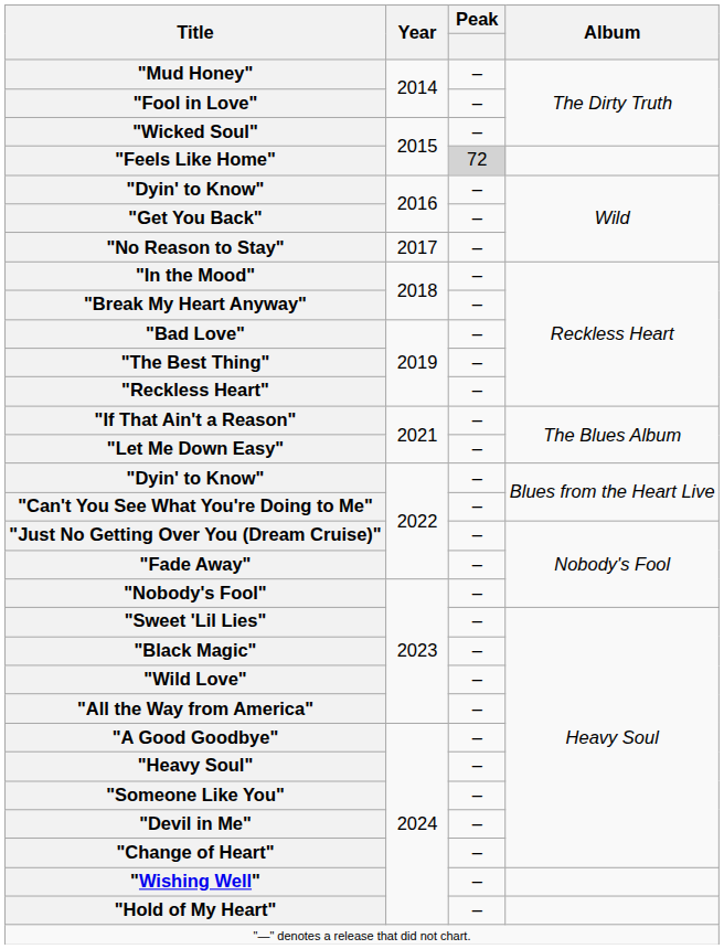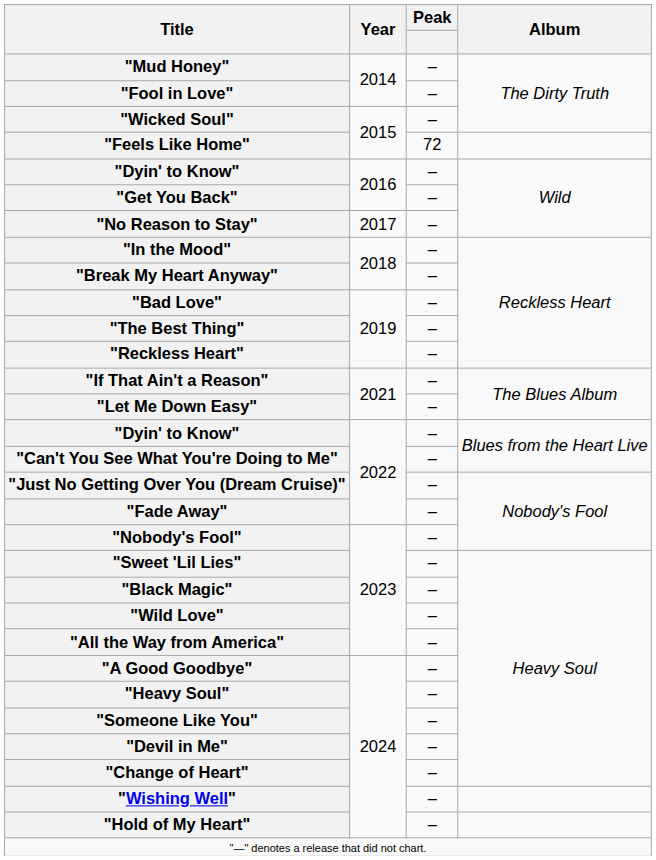"Feels Like Home" | Peak: lightgrey background -> no background
